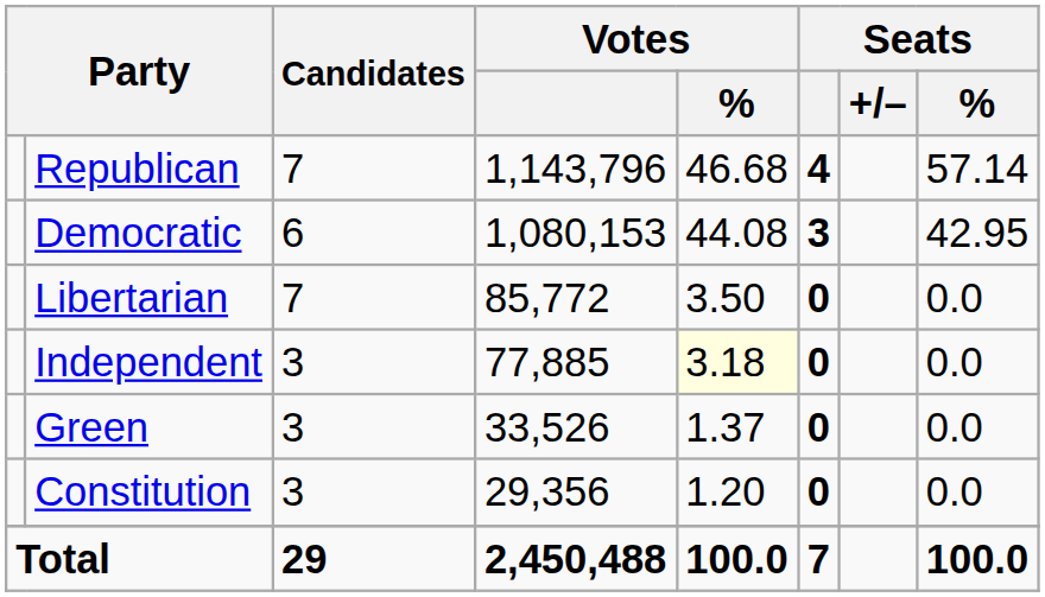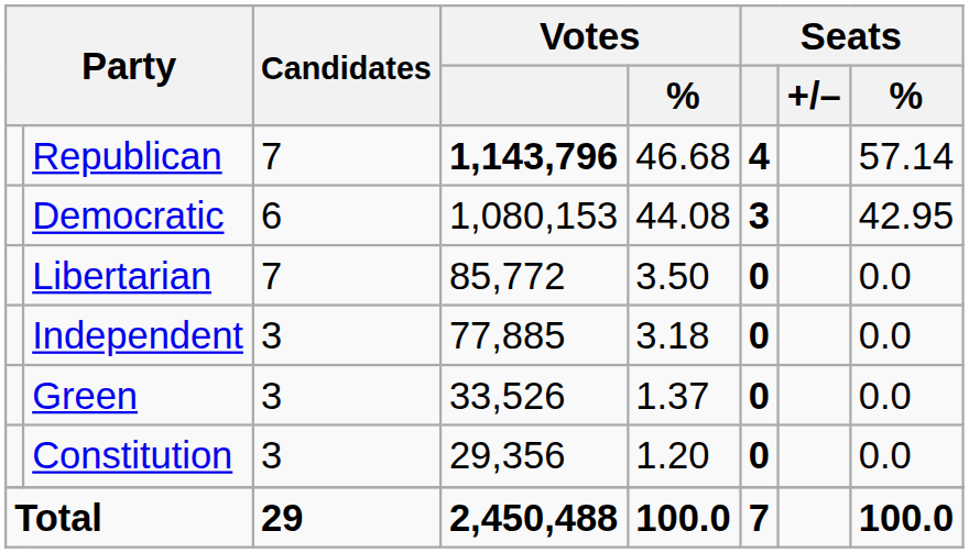Republican | Votes: normal -> bold
Independent | Votes / %: lightyellow background -> no background
